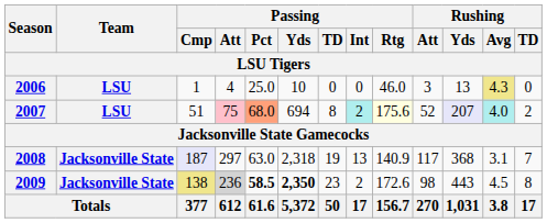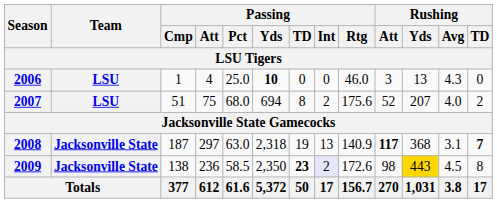2006 | Passing / Yds: normal -> bold
2006 | Rushing / Avg: khaki background -> no background
2007 | Passing / Att: pink background -> no background
2007 | Passing / Pct: lightsalmon background -> no background
2007 | Passing / Int: paleturquoise background -> no background
2007 | Passing / Rtg: lightyellow background -> no background
2007 | Rushing / Yds: lavender background -> no background
2007 | Rushing / Avg: paleturquoise background -> no background
2008 | Passing / Cmp: lavender background -> no background
2008 | Rushing / Att: normal -> bold
2008 | Rushing / TD: normal -> bold
2009 | Passing / Cmp: khaki background -> no background
2009 | Passing / Att: lightgrey background -> no background
2009 | Passing / Pct: bold -> normal
2009 | Passing / Yds: bold -> normal
2009 | Passing / TD: normal -> bold
2009 | Passing / Int: no background -> lavender background
2009 | Rushing / Yds: no background -> gold background
